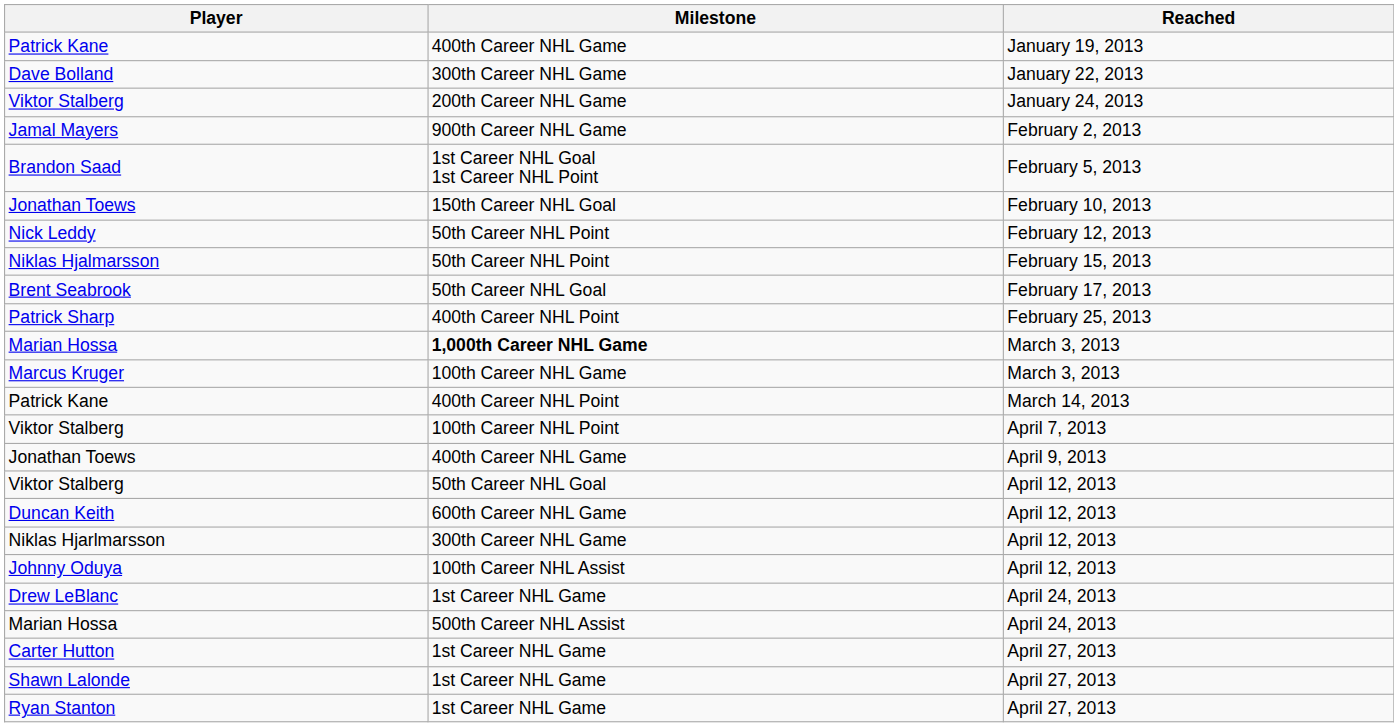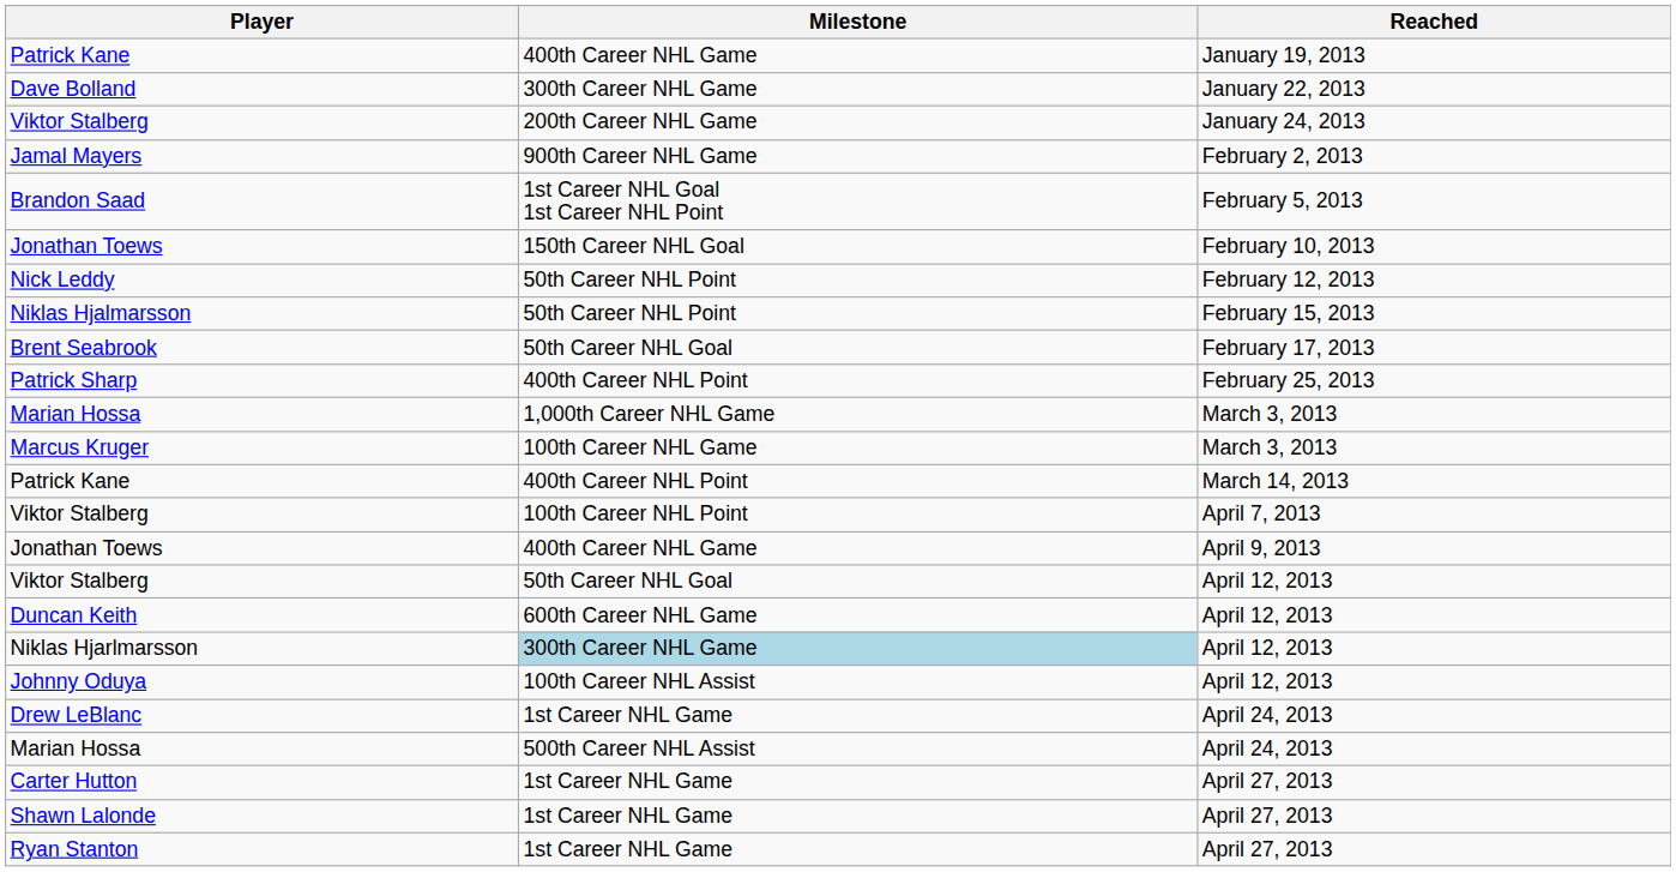row 12 | Milestone: bold -> normal
row 19 | Milestone: no background -> lightblue background
